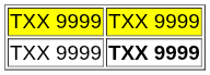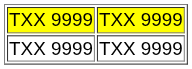row 2 | column 2: bold -> normal
